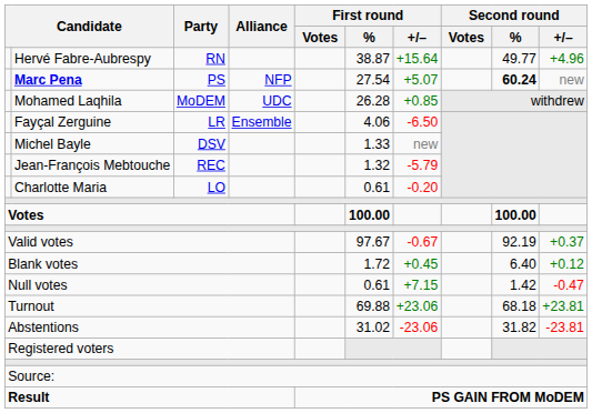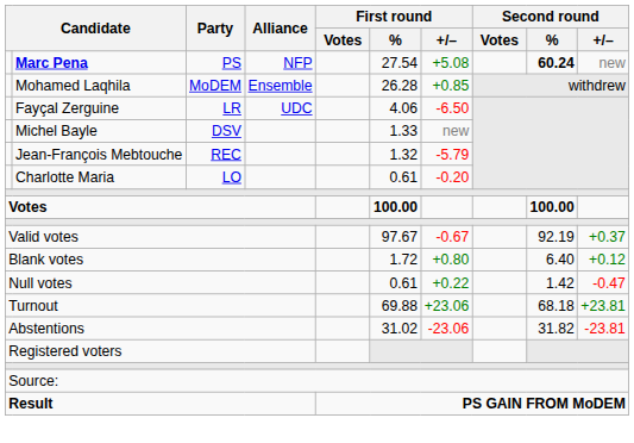- row: Hervé Fabre-Aubrespy | RN | 38.87 | +15.64 | 49.77 | +4.96
Marc Pena | First round / +/–: +5.07 -> +5.08
Mohamed Laqhila | Alliance: UDC -> Ensemble
Fayçal Zerguine | Alliance: Ensemble -> UDC
Blank votes | First round / +/–: +0.45 -> +0.80
Null votes | First round / +/–: +7.15 -> +0.22
